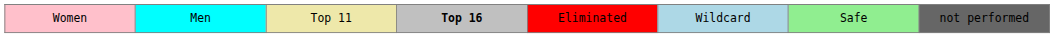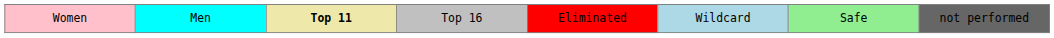Women | column 3: normal -> bold
Women | column 4: bold -> normal
